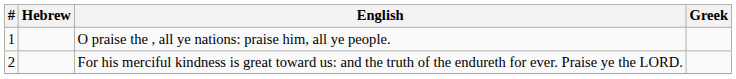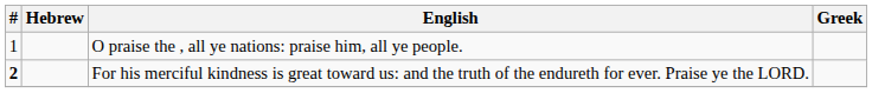row 3 | #: normal -> bold
